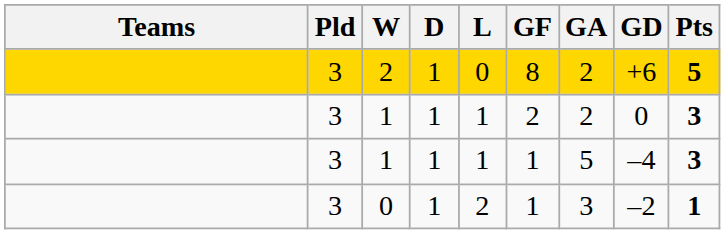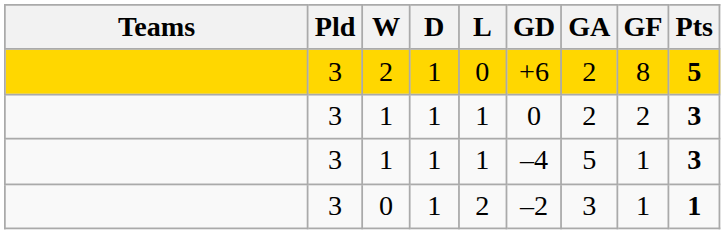columns swapped: GF <-> GD
